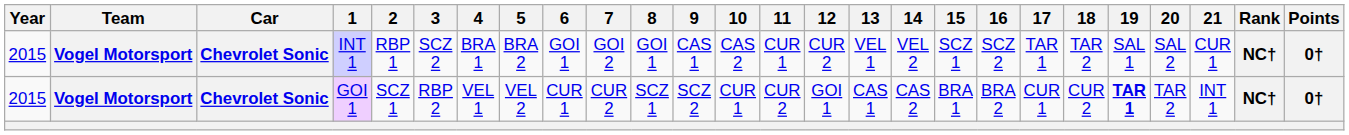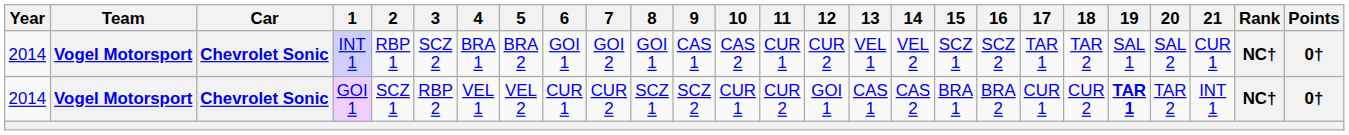row 2 | Year: 2015 -> 2014
row 3 | Year: 2015 -> 2014
